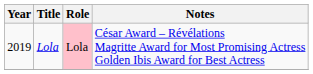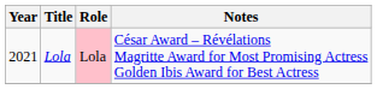row 2 | Year: 2019 -> 2021
